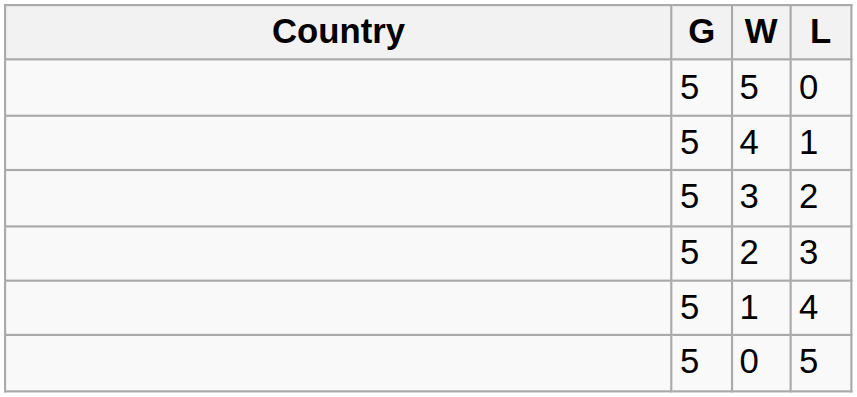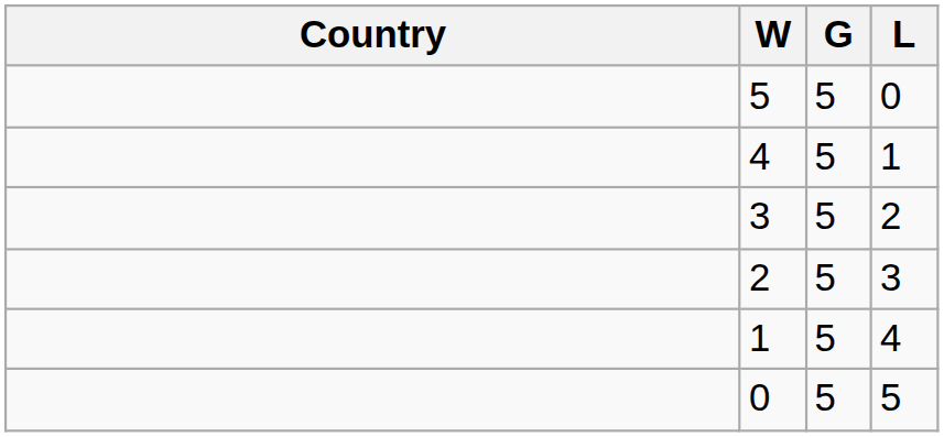columns swapped: G <-> W
